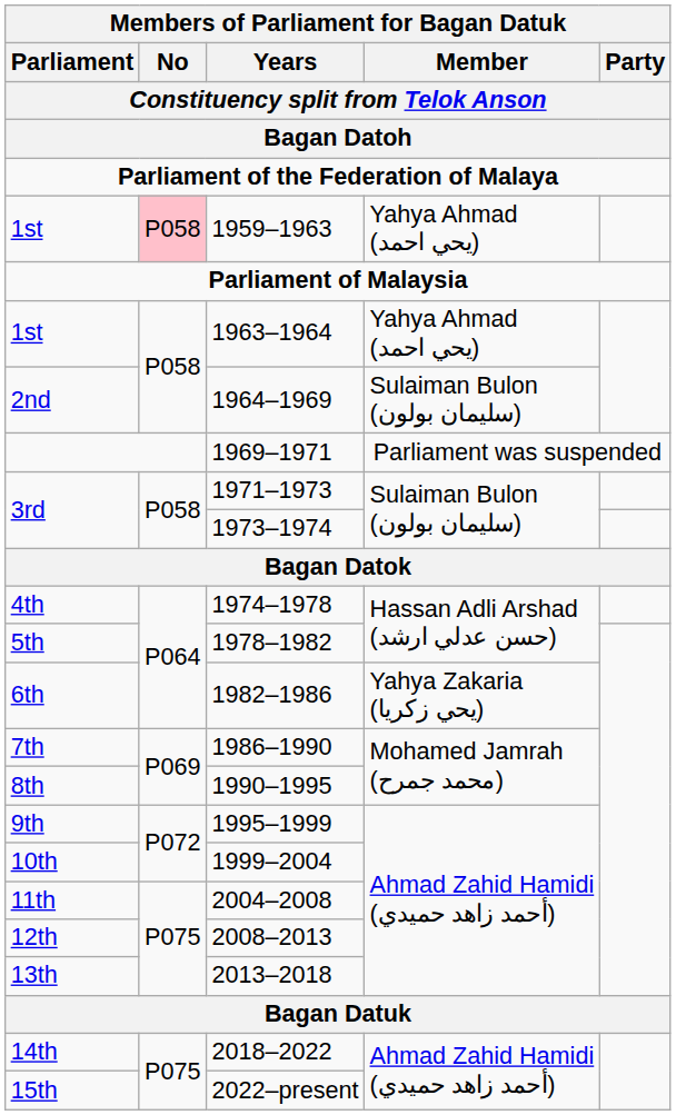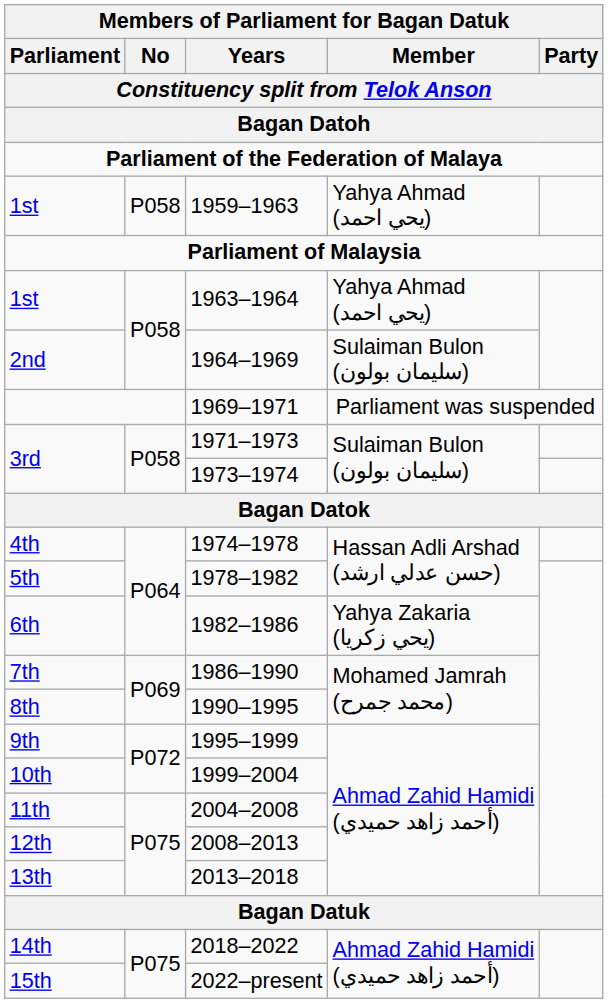1st / 1959–1963 | No: pink background -> no background
